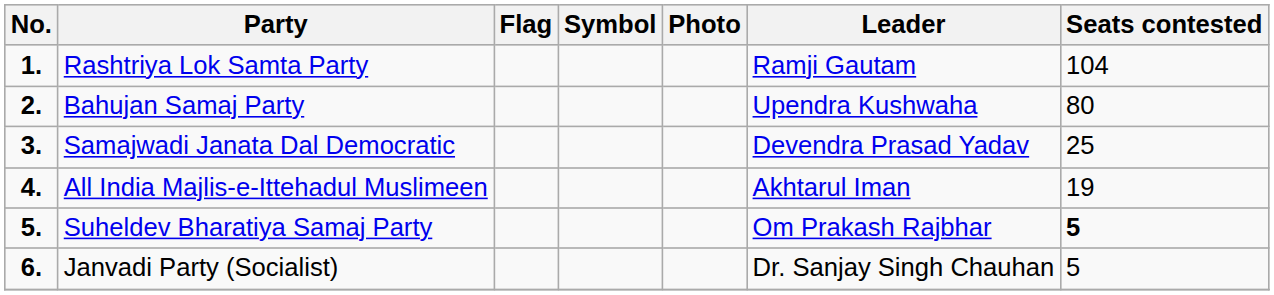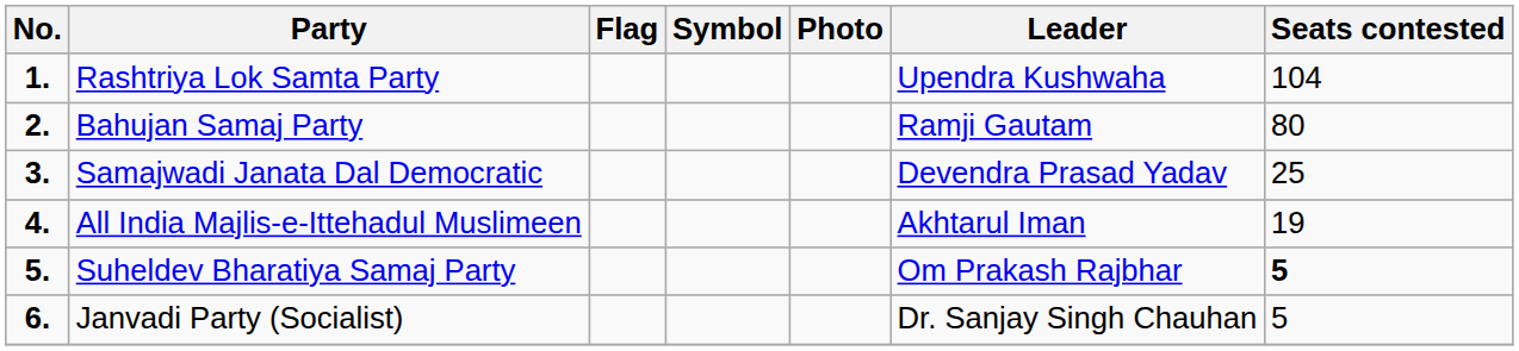Rashtriya Lok Samta Party | Leader: Ramji Gautam -> Upendra Kushwaha
Bahujan Samaj Party | Leader: Upendra Kushwaha -> Ramji Gautam
